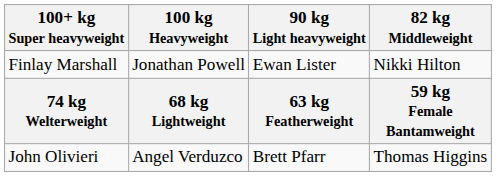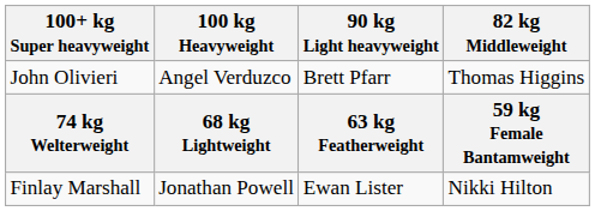rows swapped: John Olivieri <-> Finlay Marshall
